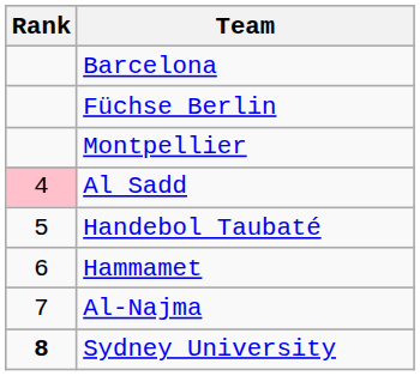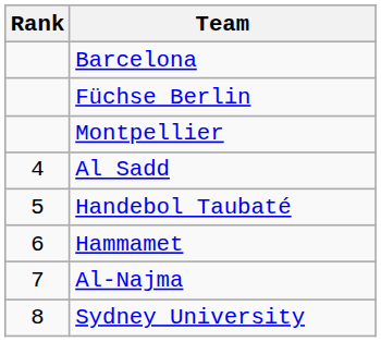Al Sadd | Rank: pink background -> no background
Sydney University | Rank: bold -> normal
